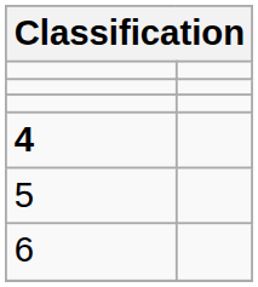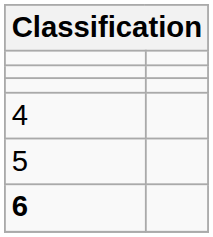row 5 | column 1: bold -> normal
row 7 | column 1: normal -> bold
